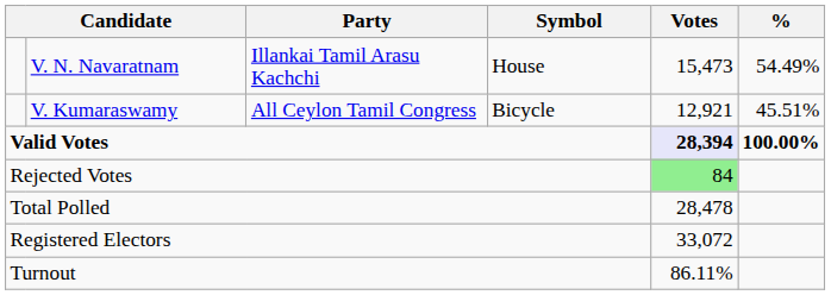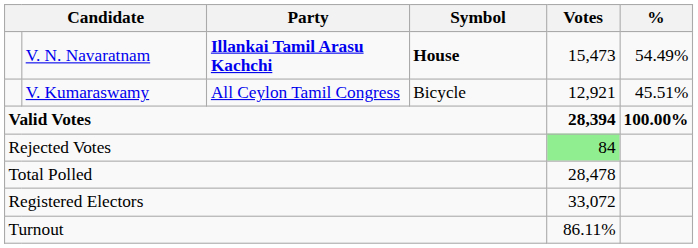V. N. Navaratnam | Party: normal -> bold
V. N. Navaratnam | Symbol: normal -> bold
Valid Votes | Votes: lavender background -> no background
